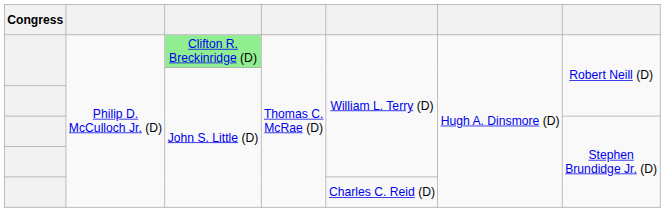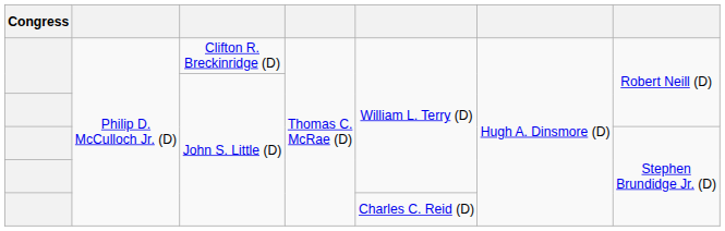Clifton R. Breckinridge (D) | column 3: lightgreen background -> no background
